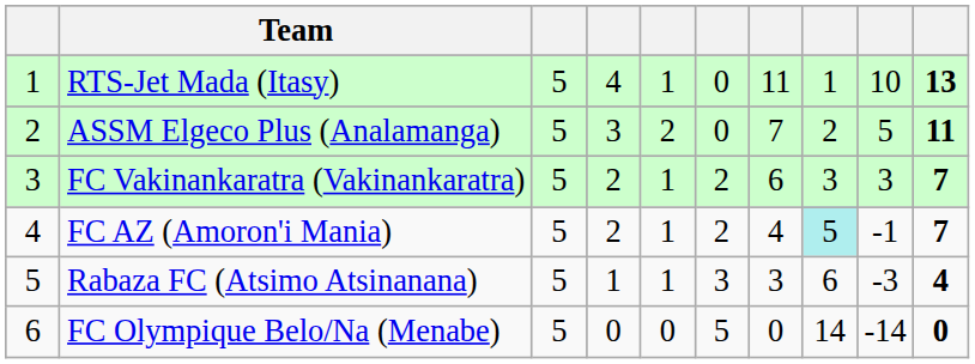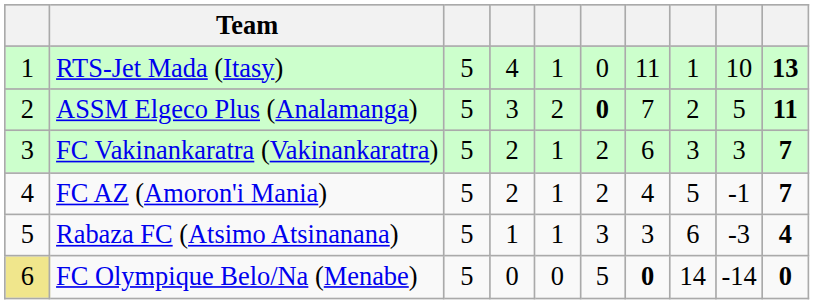ASSM Elgeco Plus (Analamanga) | column 6: normal -> bold
FC AZ (Amoron'i Mania) | column 8: paleturquoise background -> no background
FC Olympique Belo/Na (Menabe) | column 1: no background -> khaki background
FC Olympique Belo/Na (Menabe) | column 7: normal -> bold
